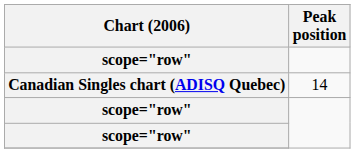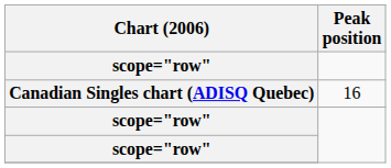Canadian Singles chart (ADISQ Quebec) | Peak position: 14 -> 16
